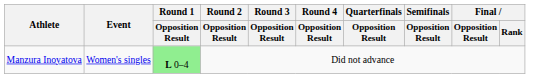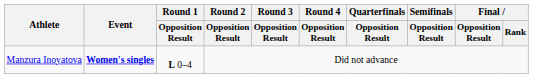Manzura Inoyatova | Event: normal -> bold
Manzura Inoyatova | Round 1 / Opposition Result: lightgreen background -> no background
